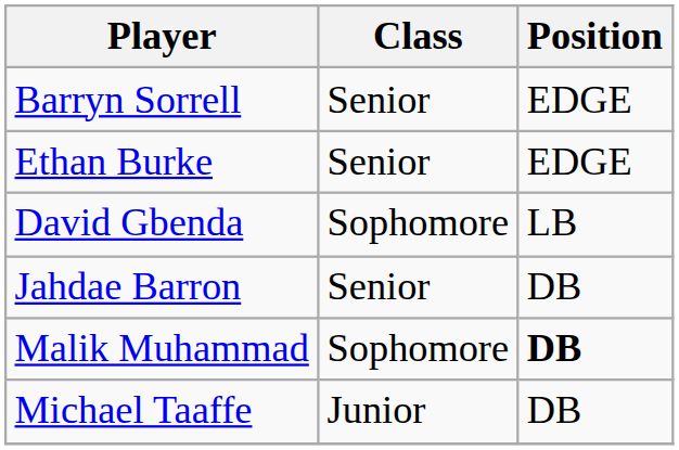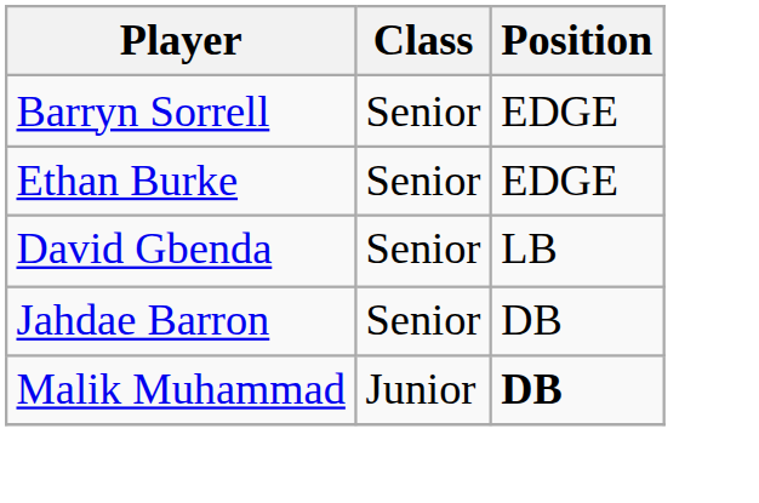David Gbenda | Class: Sophomore -> Senior
Malik Muhammad | Class: Sophomore -> Junior
- row: Michael Taaffe | Junior | DB
